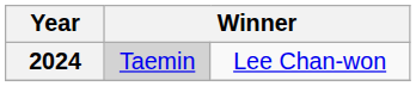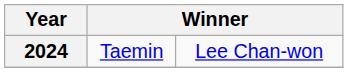2024 | column 2: lightgrey background -> no background
